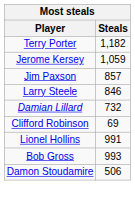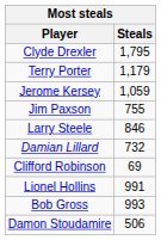+ row: Clyde Drexler | 1,795
Terry Porter | Steals: 1,182 -> 1,179
Jim Paxson | Steals: 857 -> 755
